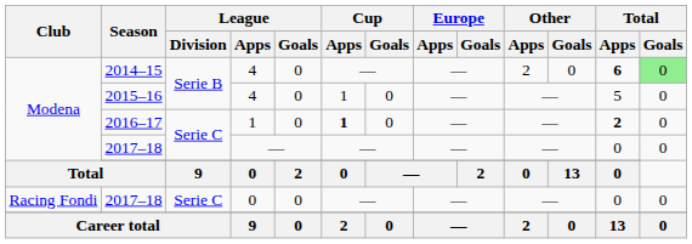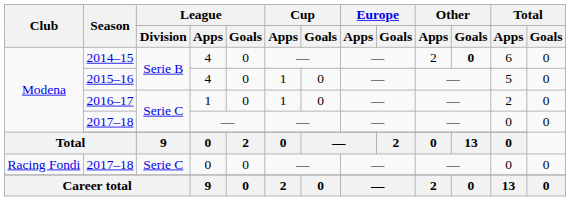2014–15 | Other / Goals: normal -> bold
2014–15 | Total / Apps: bold -> normal
2014–15 | Total / Goals: lightgreen background -> no background
2016–17 | Cup / Apps: bold -> normal
2016–17 | Total / Apps: bold -> normal
